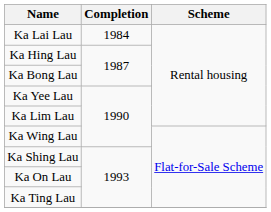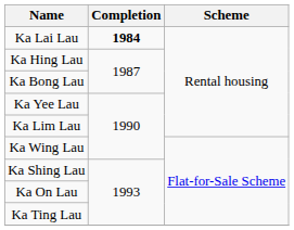Ka Lai Lau | Completion: normal -> bold
